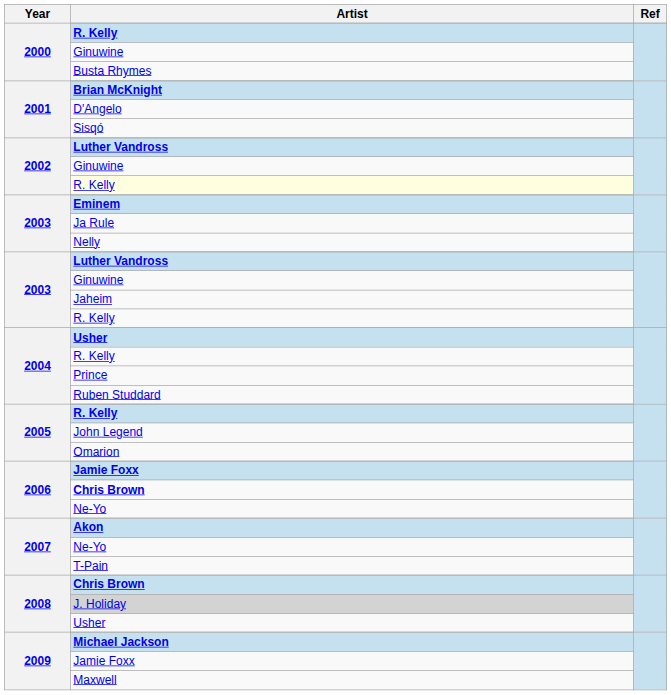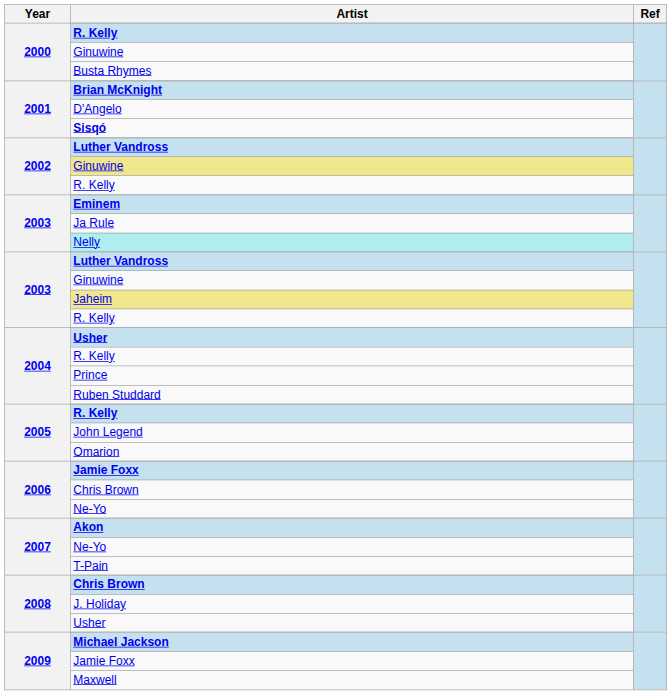Sisqó | Artist: normal -> bold
2002 / Ginuwine | Artist: no background -> khaki background
2002 / R. Kelly | Artist: lightyellow background -> no background
Nelly | Artist: no background -> paleturquoise background
Jaheim | Artist: no background -> khaki background
2006 / Chris Brown | Artist: bold -> normal
J. Holiday | Artist: lightgrey background -> no background
